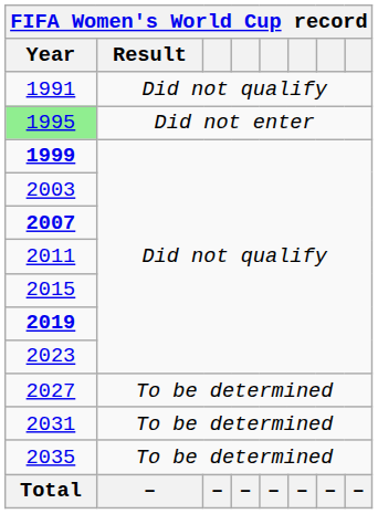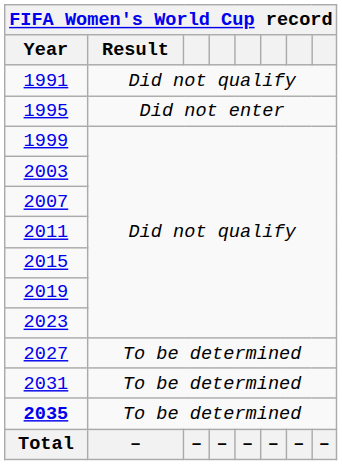1995 | Year: lightgreen background -> no background
1999 | Year: bold -> normal
2007 | Year: bold -> normal
2019 | Year: bold -> normal
2035 | Year: normal -> bold
